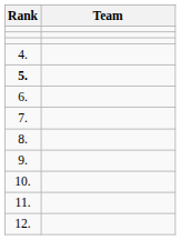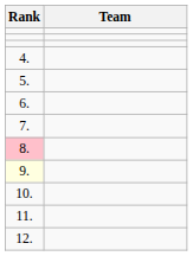row 6 | Rank: bold -> normal
row 9 | Rank: no background -> pink background
row 10 | Rank: no background -> lightyellow background
